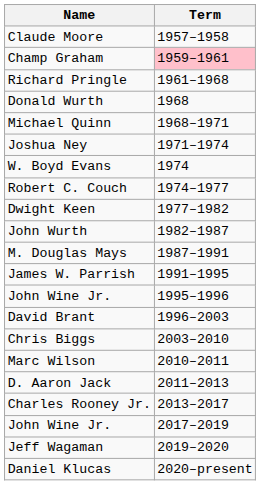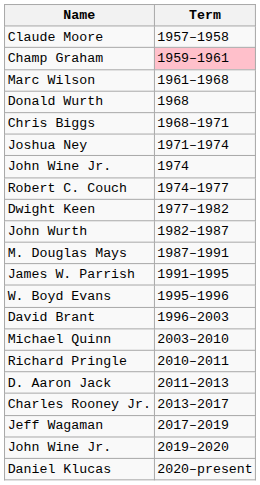row 4 | Name: Richard Pringle -> Marc Wilson
row 6 | Name: Michael Quinn -> Chris Biggs
row 8 | Name: W. Boyd Evans -> John Wine Jr.
row 14 | Name: John Wine Jr. -> W. Boyd Evans
row 16 | Name: Chris Biggs -> Michael Quinn
row 17 | Name: Marc Wilson -> Richard Pringle
row 20 | Name: John Wine Jr. -> Jeff Wagaman
row 21 | Name: Jeff Wagaman -> John Wine Jr.
